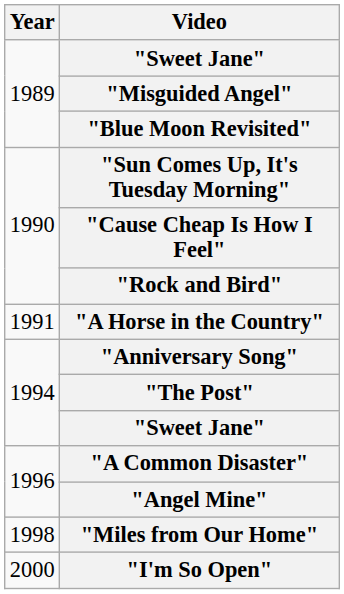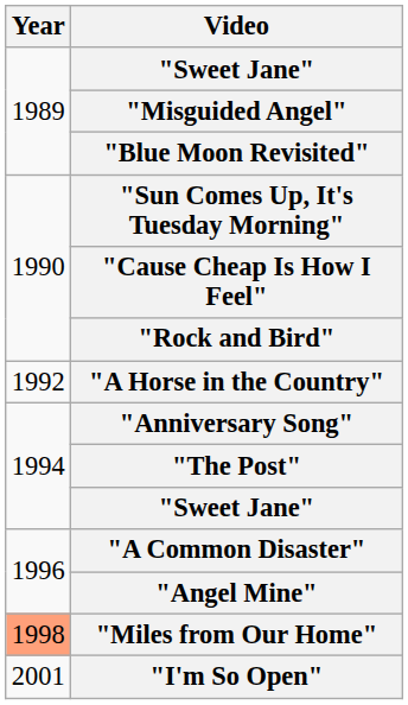row 8 | Year: 1991 -> 1992
row 14 | Year: no background -> lightsalmon background
row 15 | Year: 2000 -> 2001
